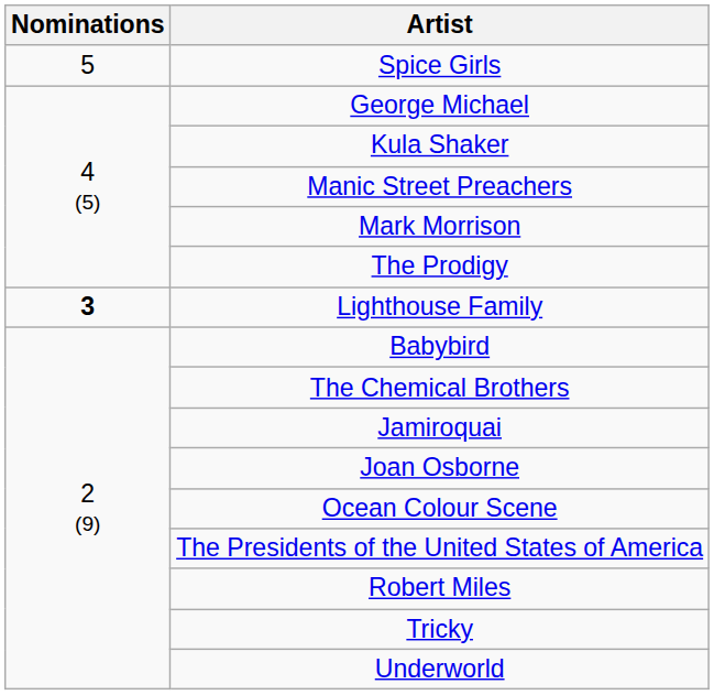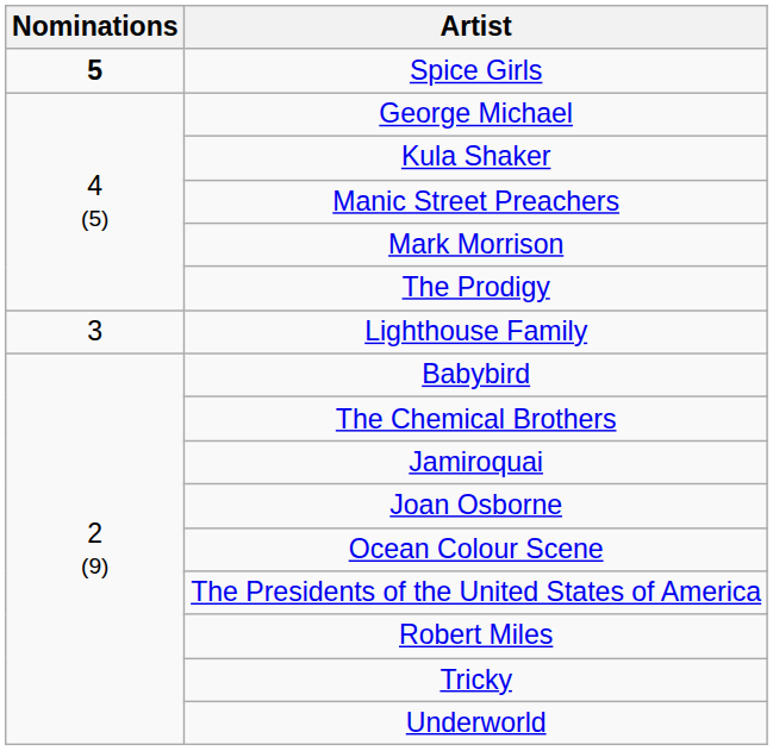Spice Girls | Nominations: normal -> bold
Lighthouse Family | Nominations: bold -> normal
